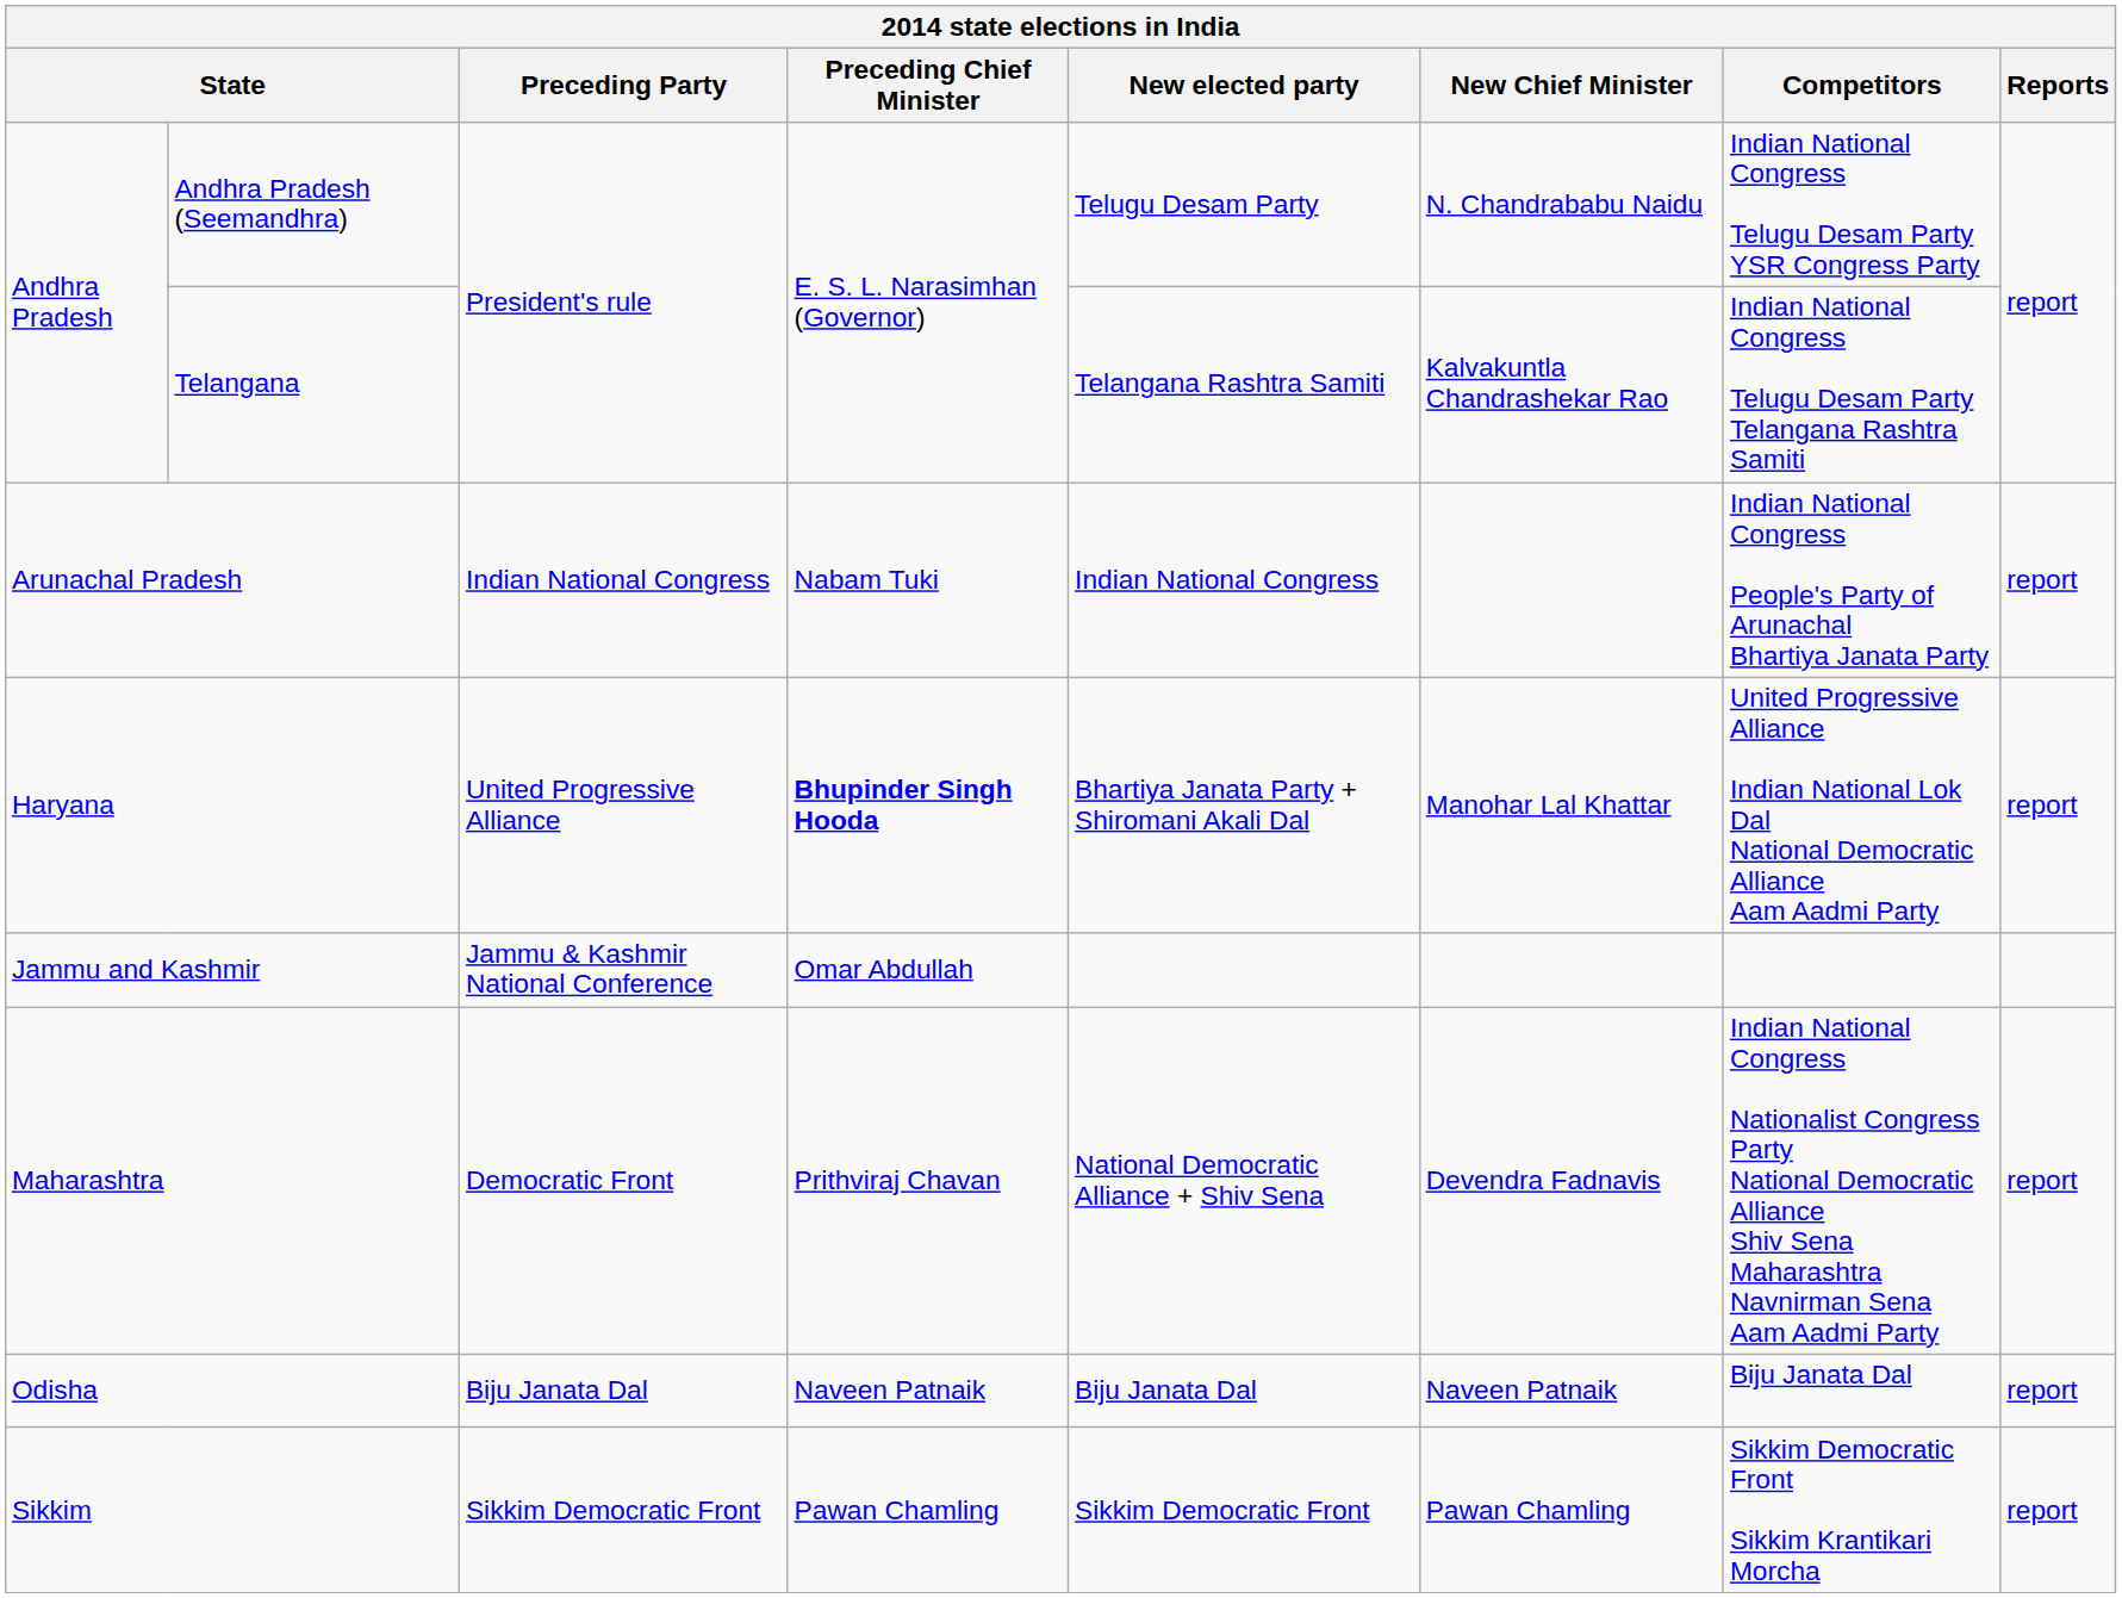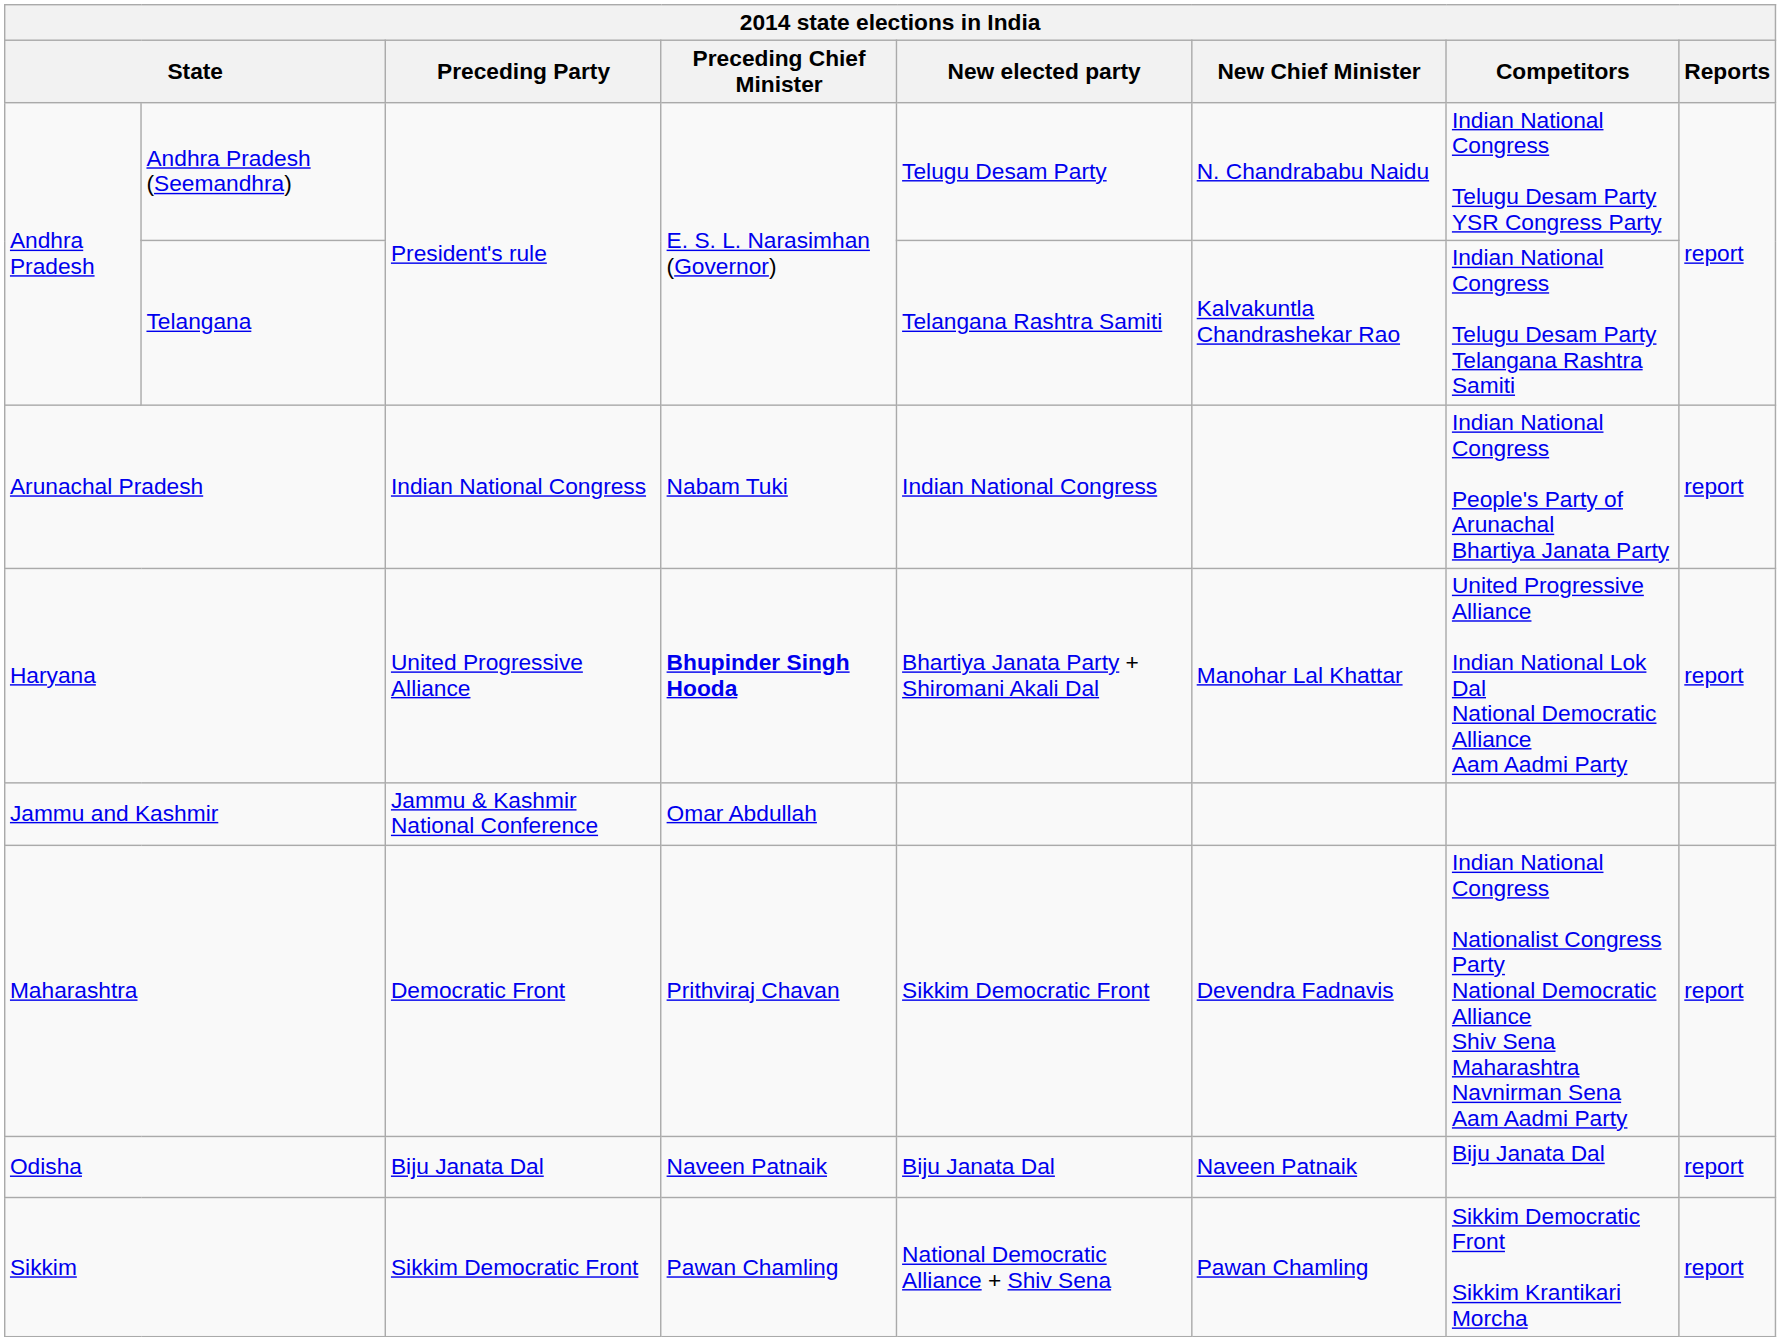Maharashtra | New elected party: National Democratic Alliance + Shiv Sena -> Sikkim Democratic Front
Sikkim | New elected party: Sikkim Democratic Front -> National Democratic Alliance + Shiv Sena
